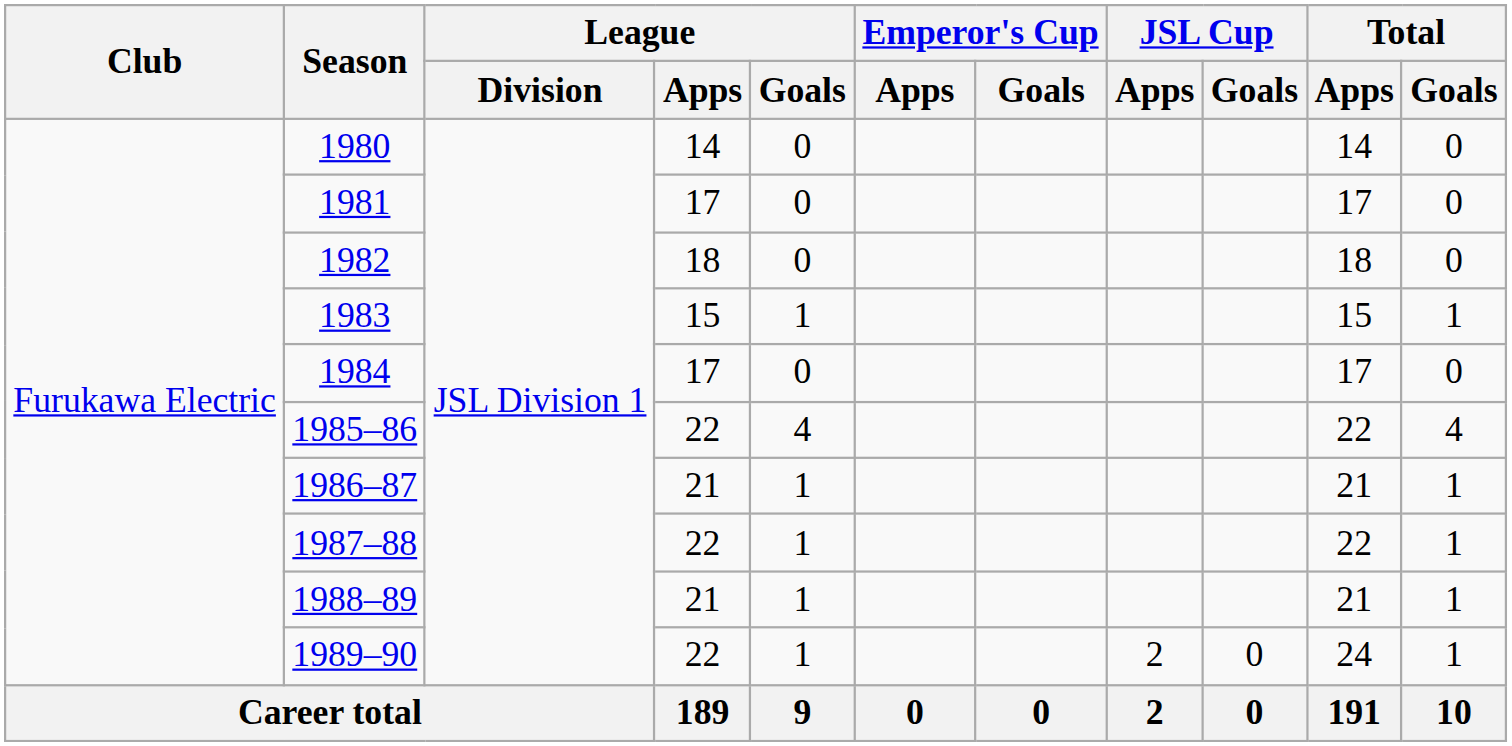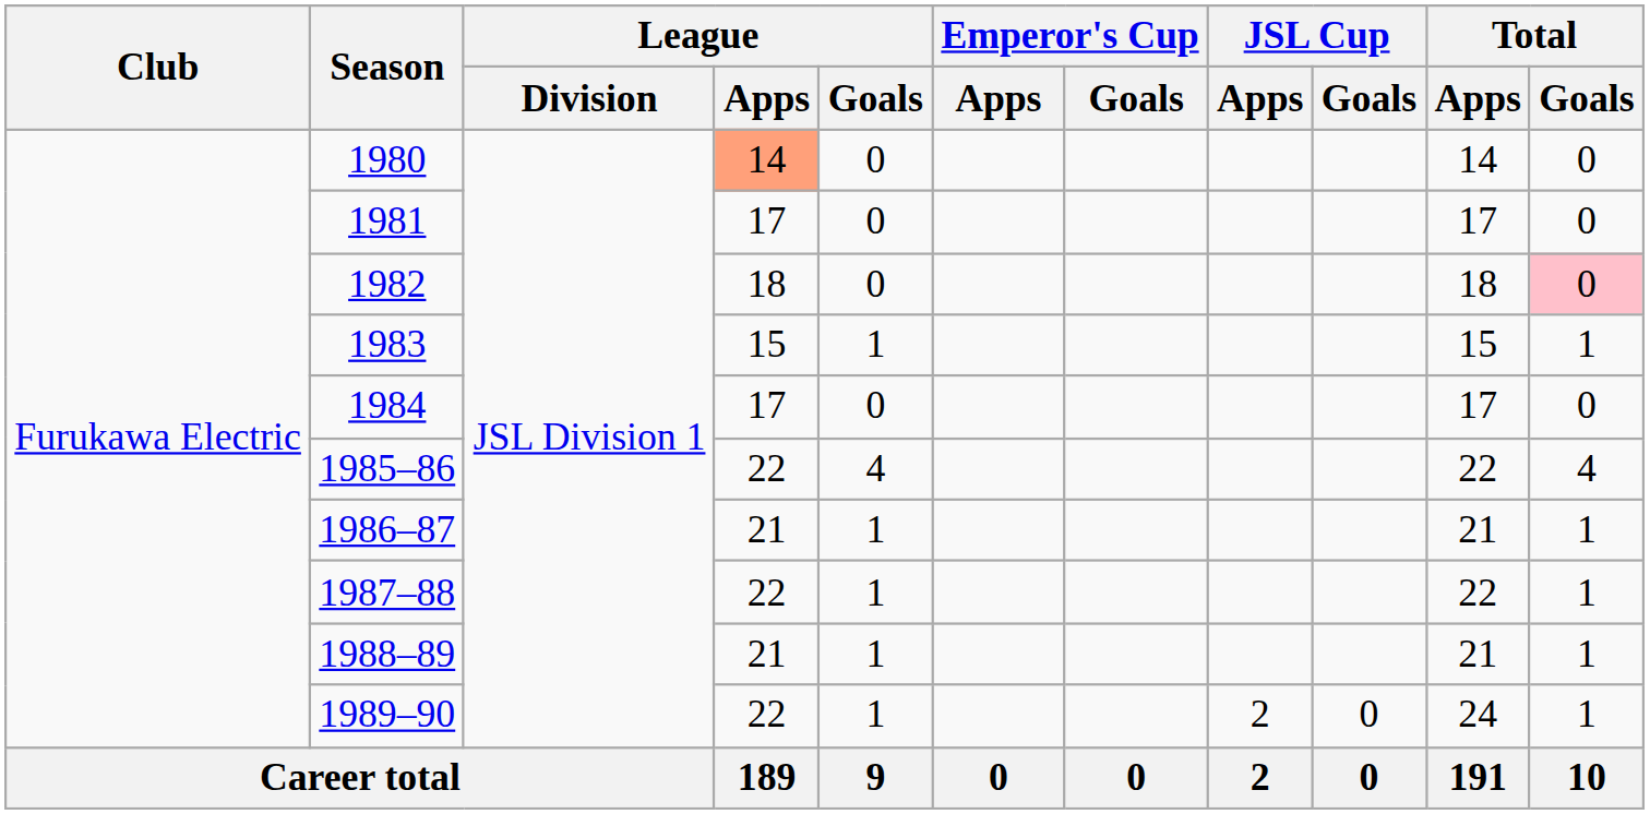1980 | League / Apps: no background -> lightsalmon background
1982 | Total / Goals: no background -> pink background
